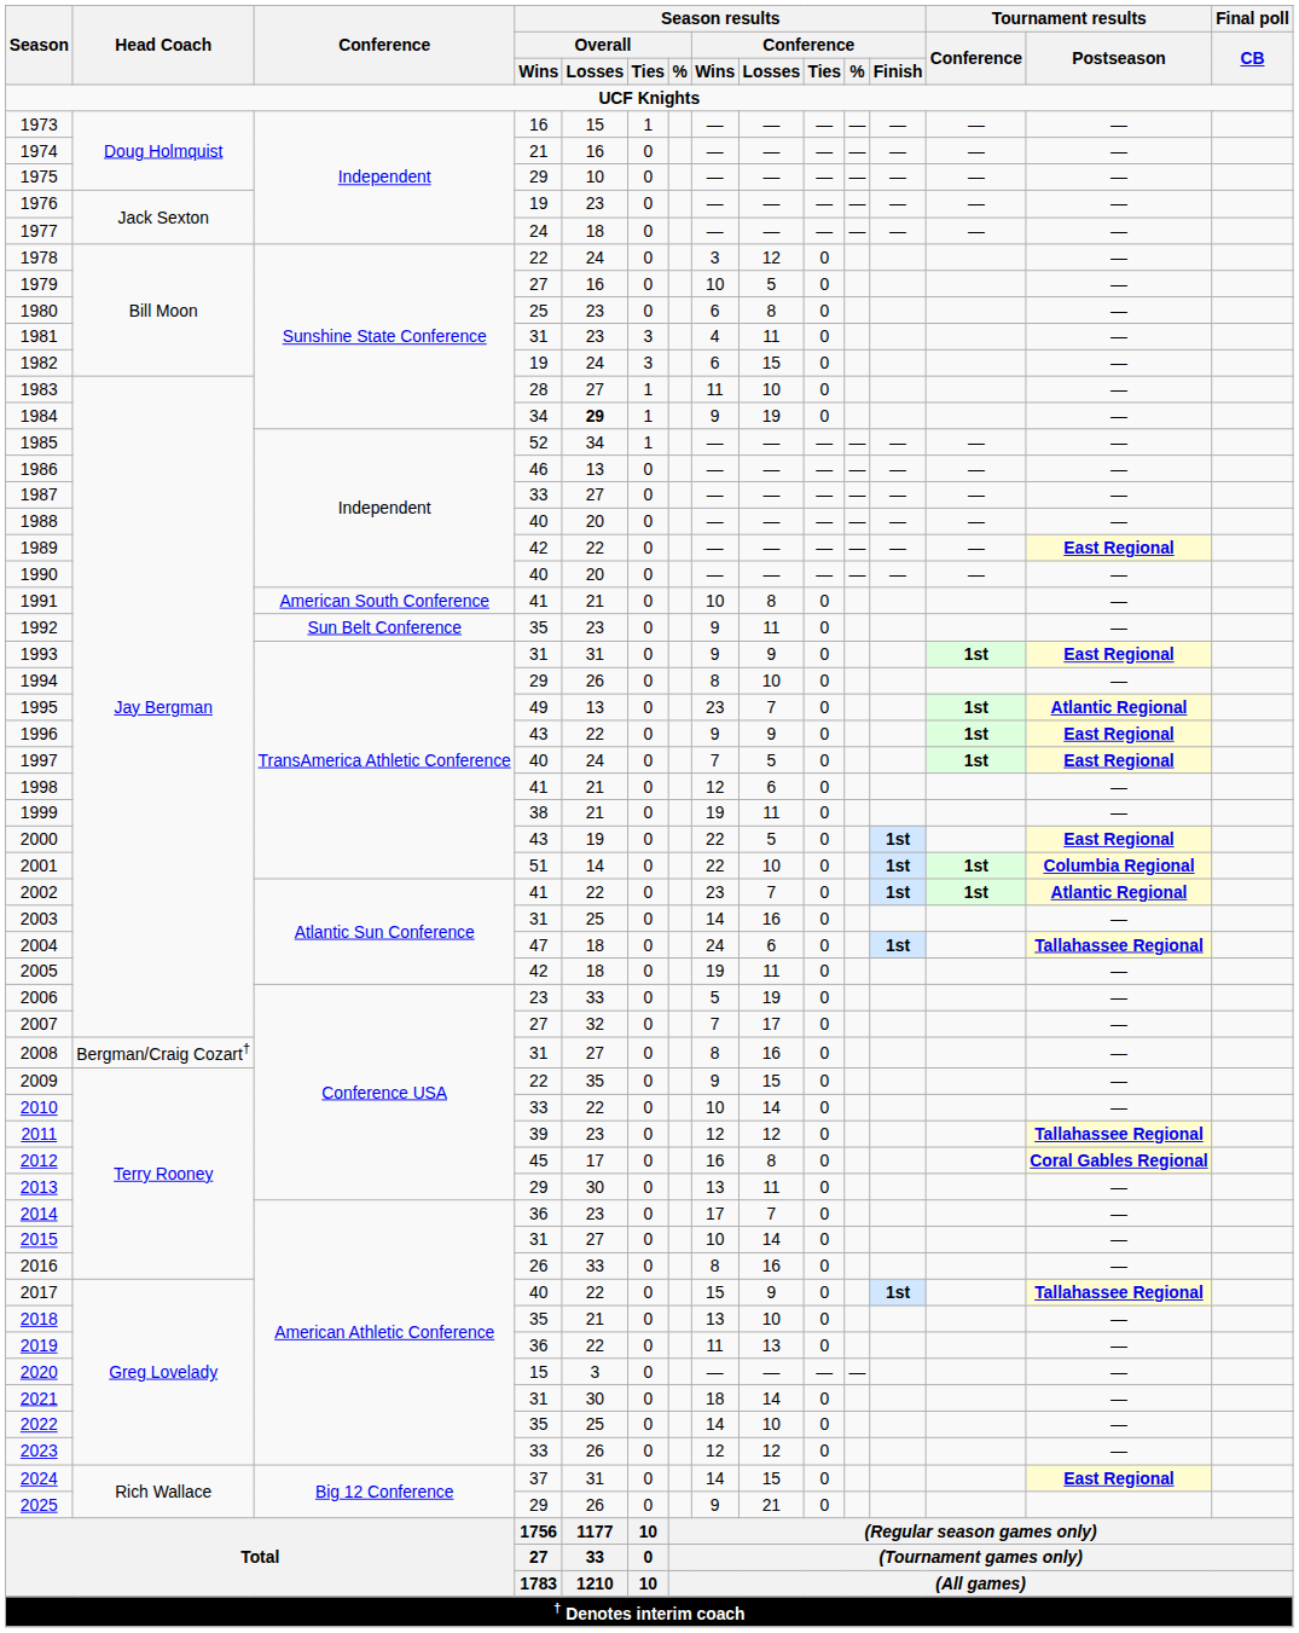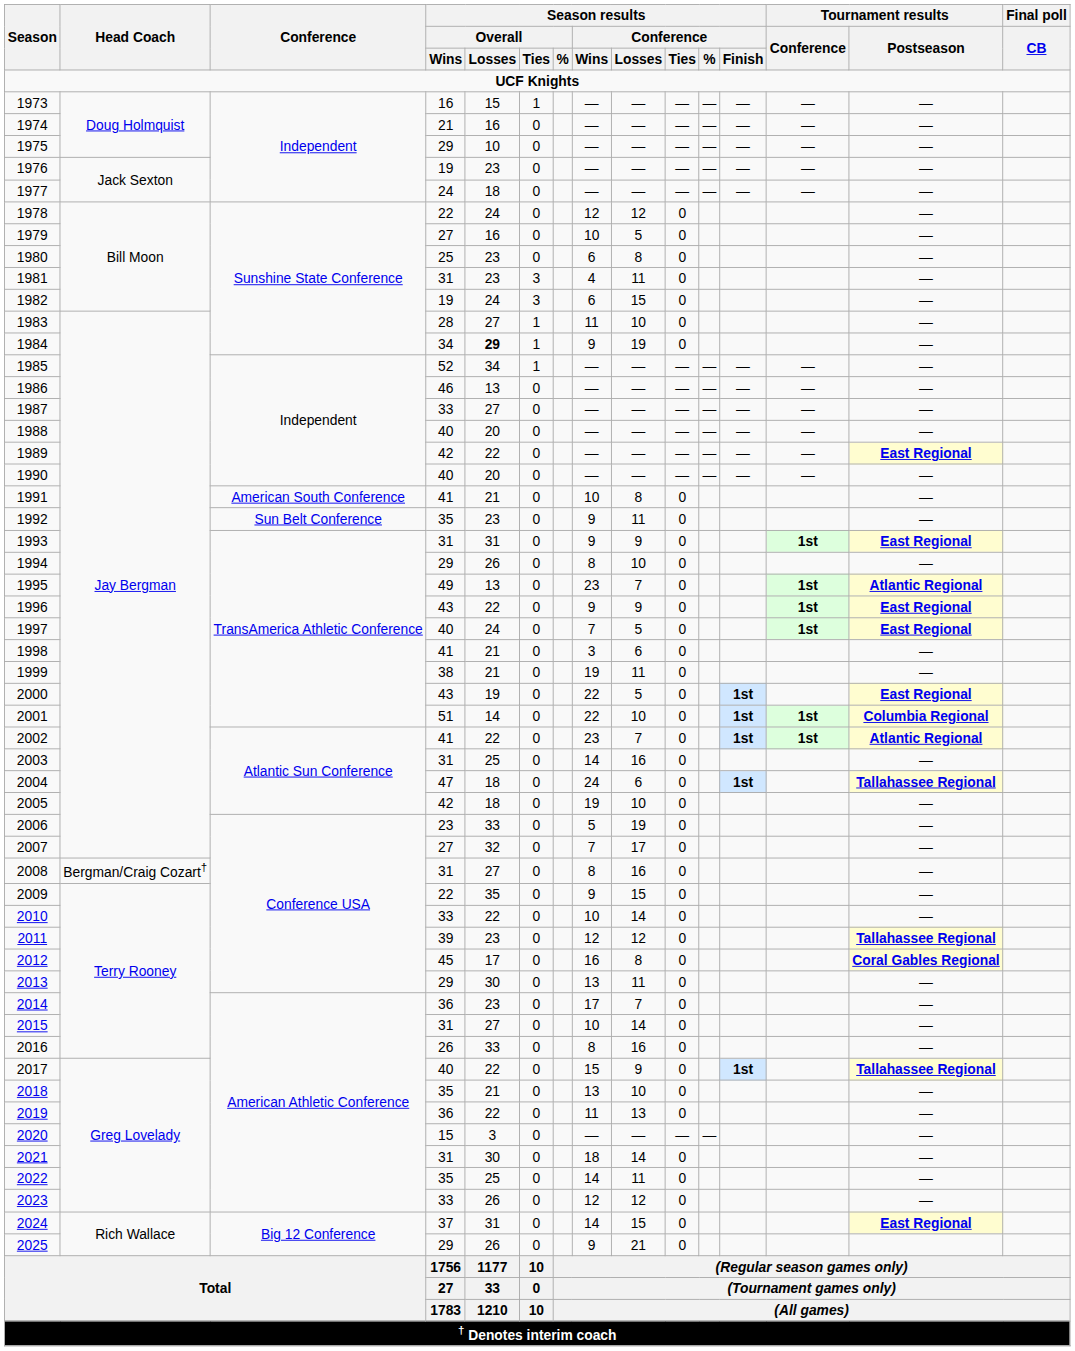1978 | Season results / Conference / Wins: 3 -> 12
1998 | Season results / Conference / Wins: 12 -> 3
2005 | Season results / Conference / Losses: 11 -> 10
2022 | Season results / Conference / Losses: 10 -> 11
